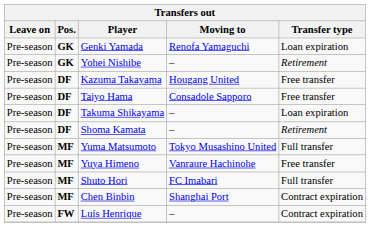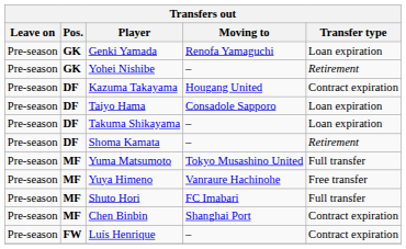Kazuma Takayama | Transfer type: Free transfer -> Contract expiration
Taiyo Hama | Transfer type: Free transfer -> Loan expiration
